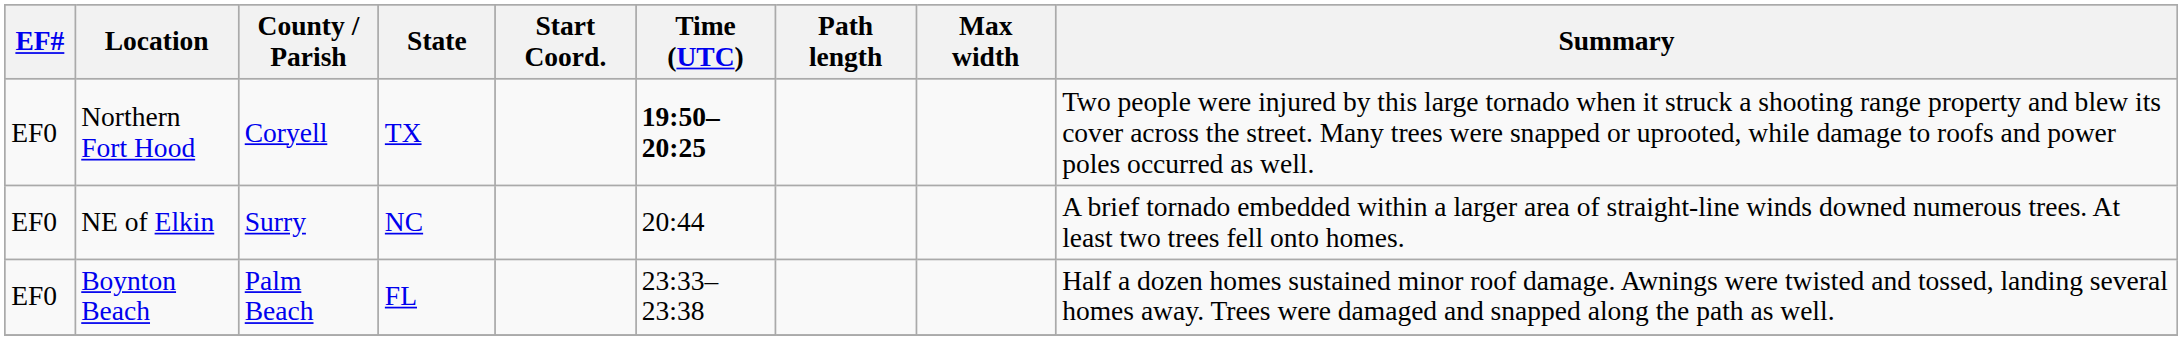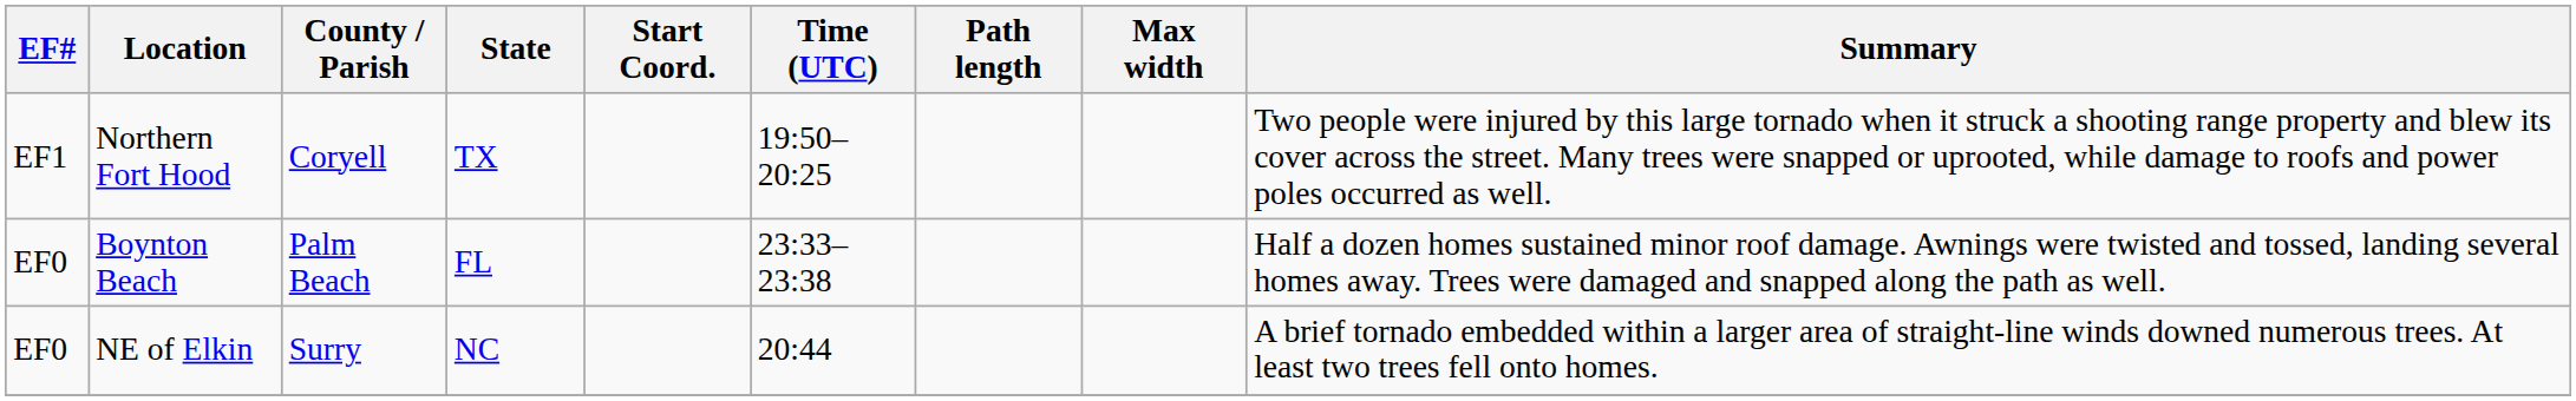Northern Fort Hood | EF#: EF0 -> EF1
Northern Fort Hood | Time (UTC): bold -> normal
rows swapped: NE of Elkin <-> Boynton Beach
